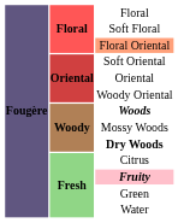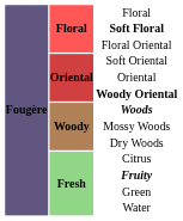Soft Floral | column 3: normal -> bold
Floral Oriental | column 3: lightsalmon background -> no background
Woody Oriental | column 3: normal -> bold
Dry Woods | column 3: bold -> normal
Fruity | column 3: pink background -> no background
